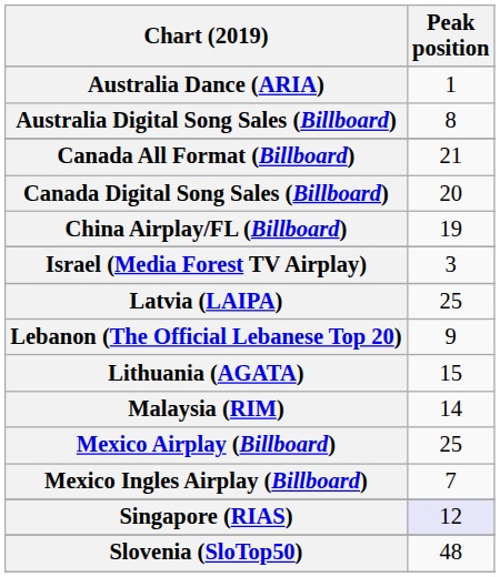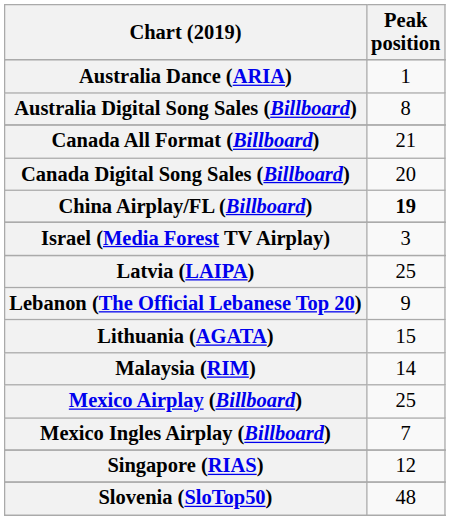China Airplay/FL (Billboard) | Peak position: normal -> bold
Singapore (RIAS) | Peak position: lavender background -> no background
